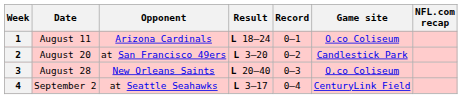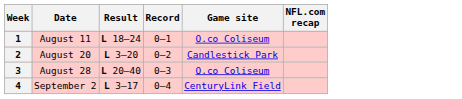- column: Opponent | Arizona Cardinals | at San Francisco 49ers | New Orleans Saints | at Seattle Seahawks
